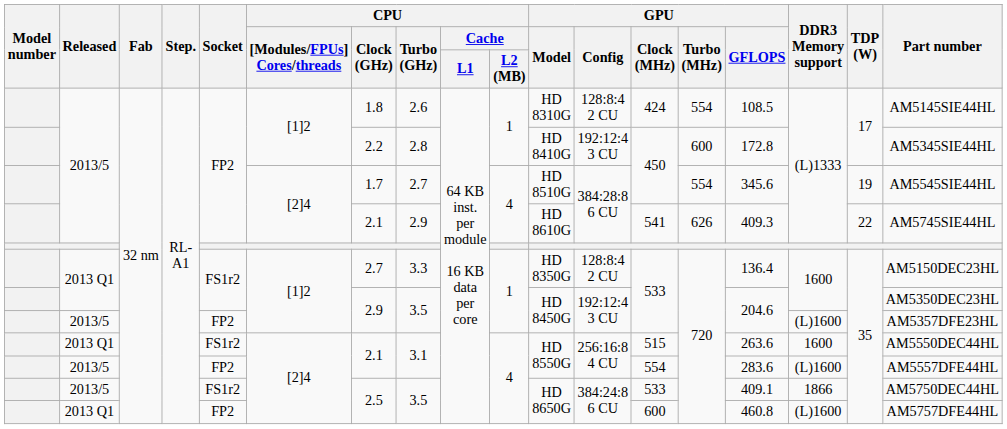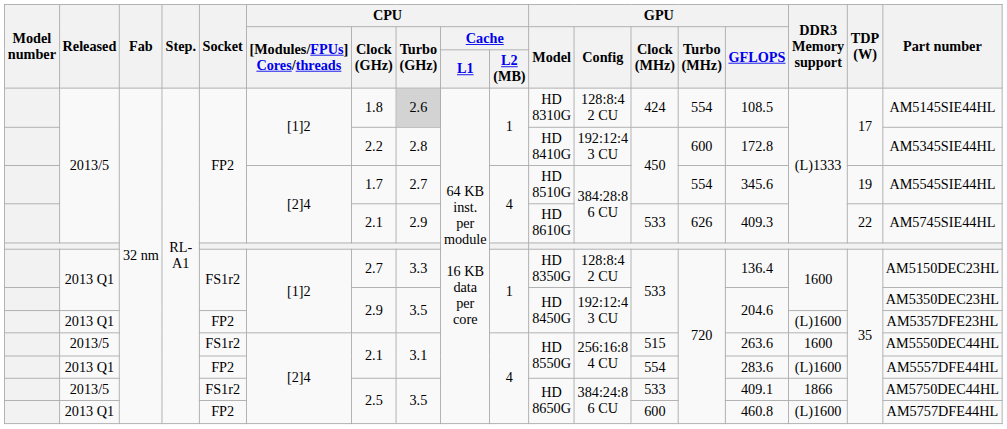row 4 | CPU / Turbo (GHz): no background -> lightgrey background
row 7 | GPU / Clock (MHz): 541 -> 533
row 11 | Released: 2013/5 -> 2013 Q1
row 12 | Released: 2013 Q1 -> 2013/5
row 13 | Released: 2013/5 -> 2013 Q1
